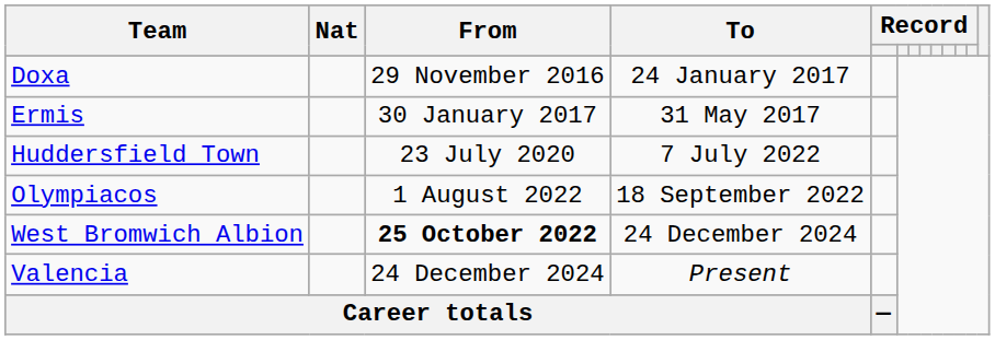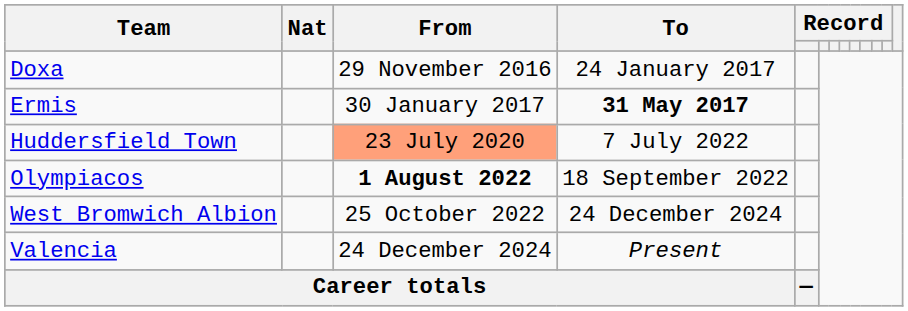Ermis | To: normal -> bold
Huddersfield Town | From: no background -> lightsalmon background
Olympiacos | From: normal -> bold
West Bromwich Albion | From: bold -> normal
